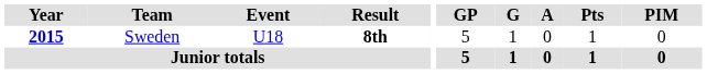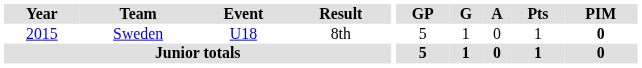Sweden | Year: bold -> normal
Sweden | Result: bold -> normal
Sweden | PIM: normal -> bold
